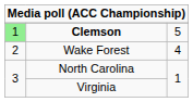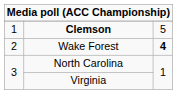Clemson | column 1: lightgreen background -> no background
Wake Forest | column 3: normal -> bold
